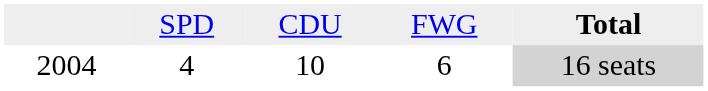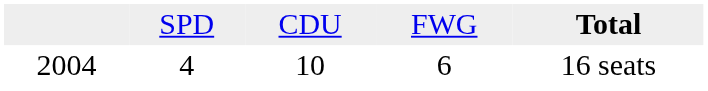2004 | column 5: lightgrey background -> no background
